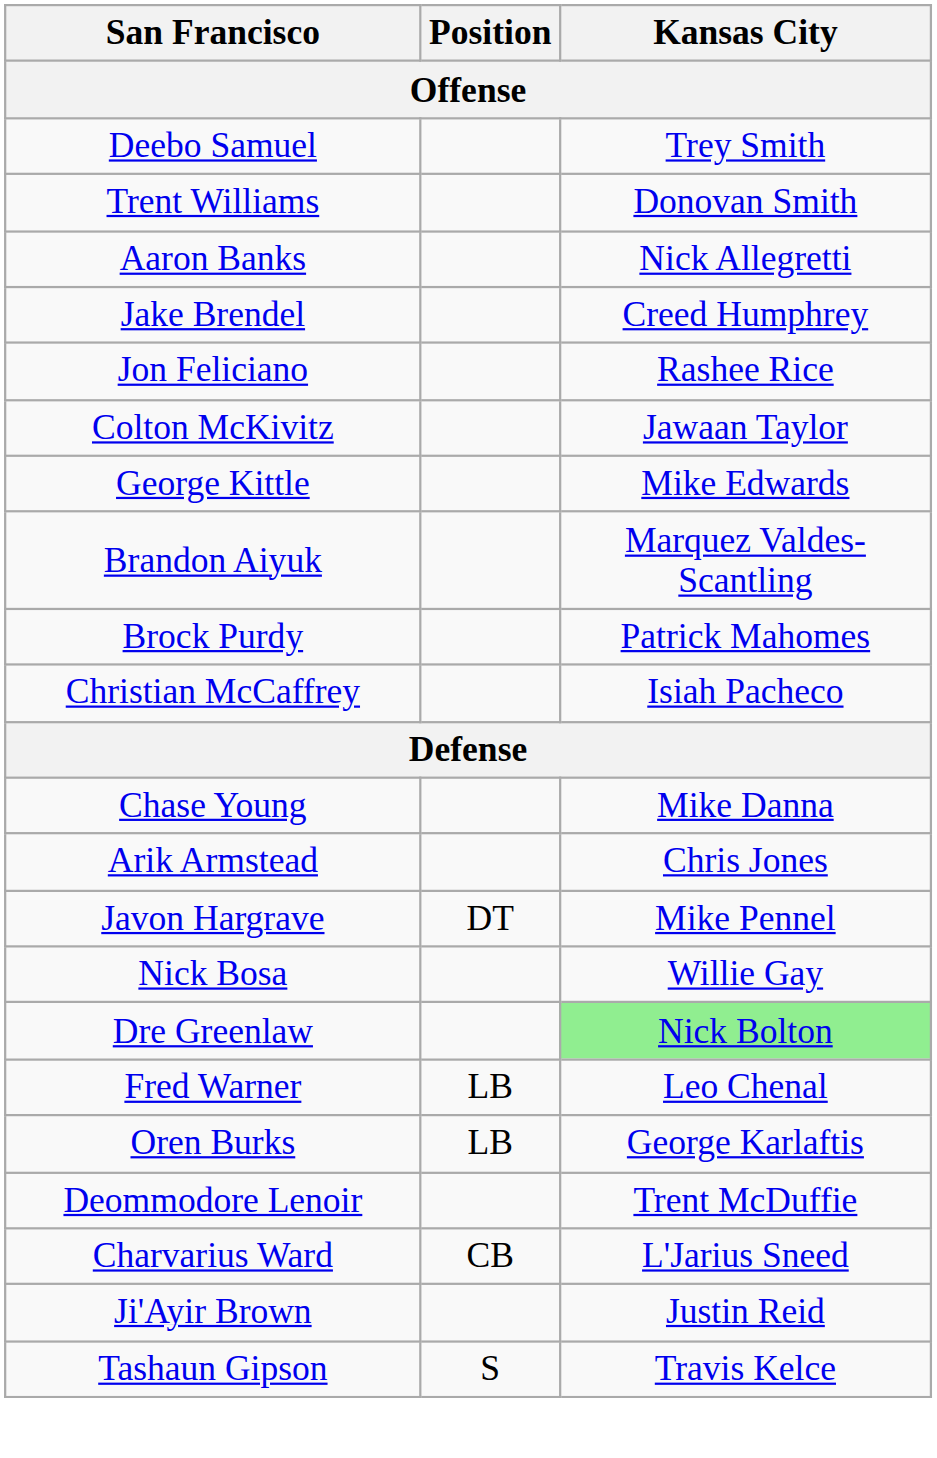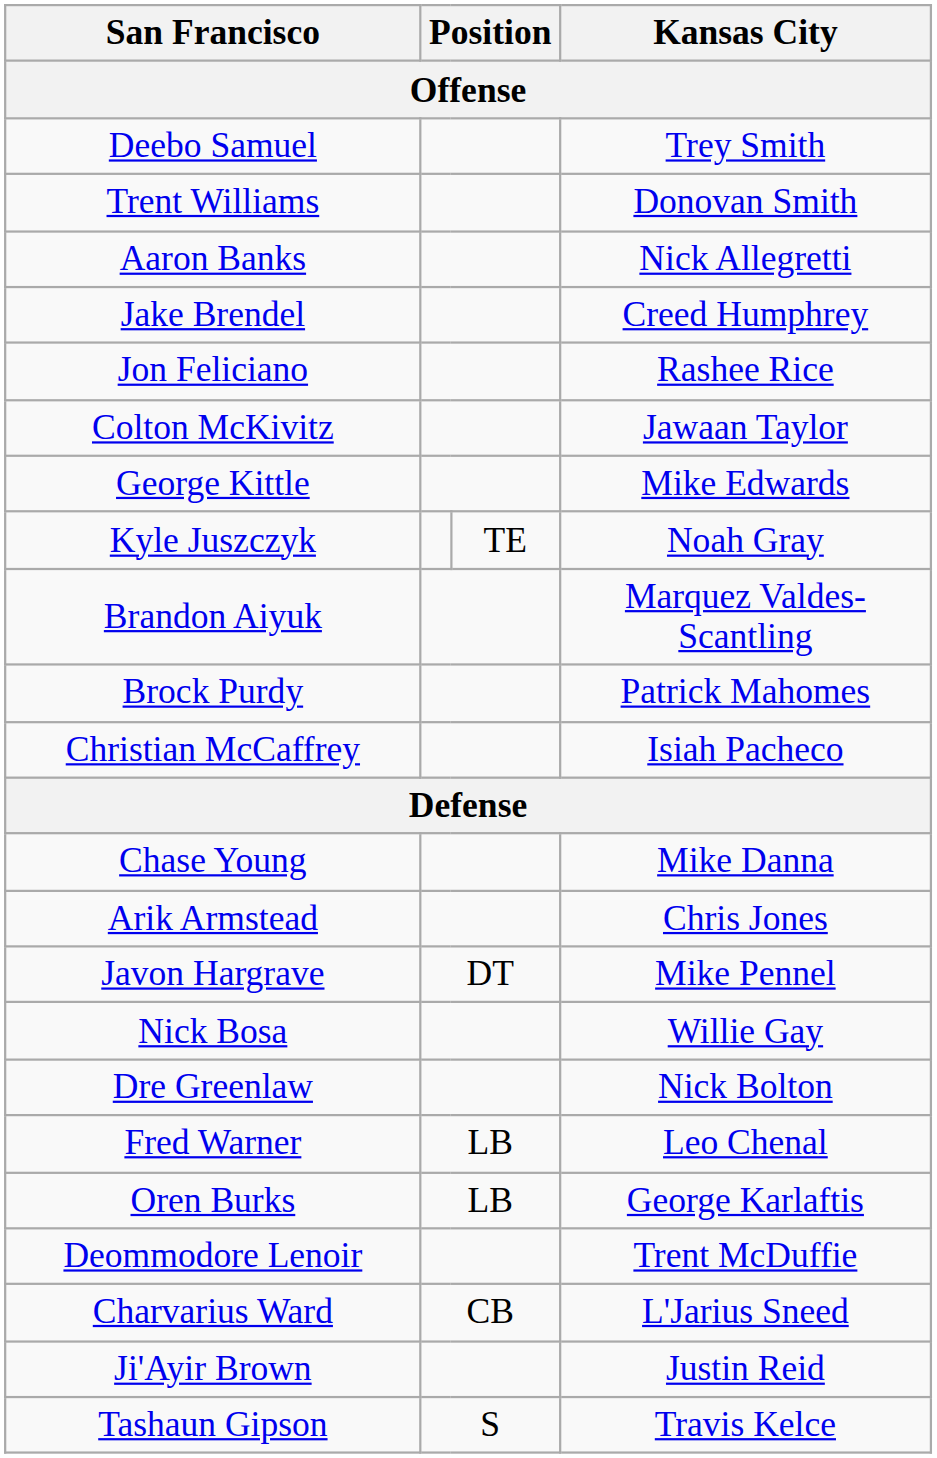+ row: Kyle Juszczyk | TE | Noah Gray
Dre Greenlaw | Kansas City: lightgreen background -> no background
